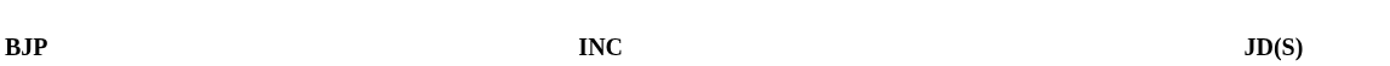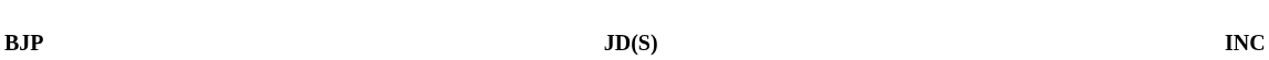columns swapped: 2 <-> 9
